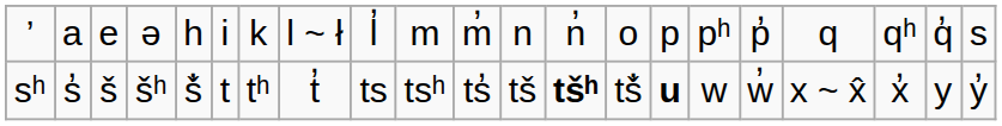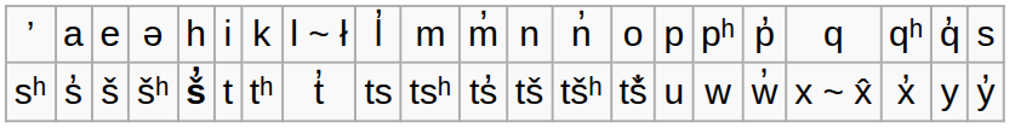sʰ | column 5: normal -> bold
sʰ | column 13: bold -> normal
sʰ | column 15: bold -> normal
